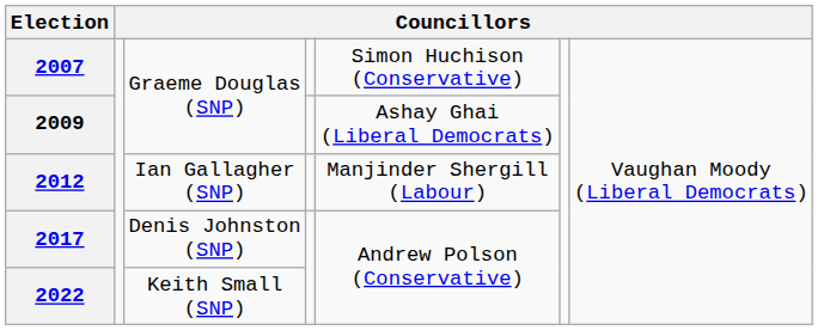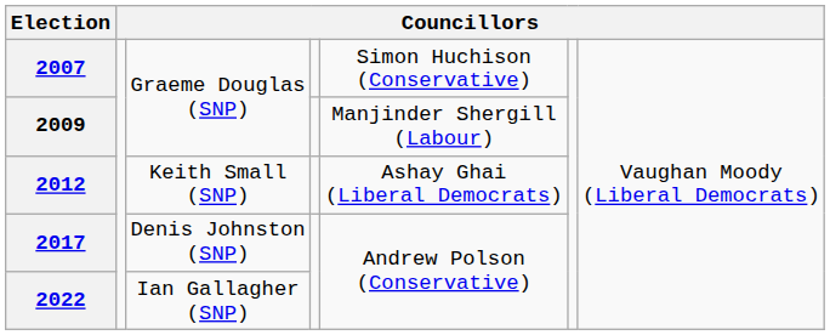2009 | column 5: Ashay Ghai (Liberal Democrats) -> Manjinder Shergill (Labour)
2012 | column 3: Ian Gallagher (SNP) -> Keith Small (SNP)
2012 | column 5: Manjinder Shergill (Labour) -> Ashay Ghai (Liberal Democrats)
2022 | column 3: Keith Small (SNP) -> Ian Gallagher (SNP)
